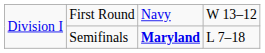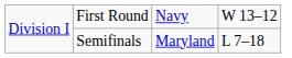Division I / Semifinals | column 3: bold -> normal
